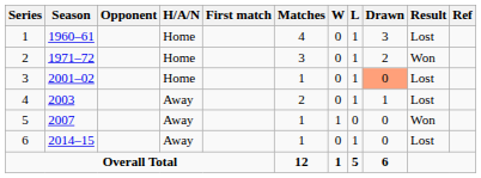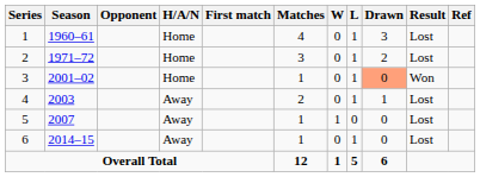row 3 | Result: Won -> Lost
row 4 | Result: Lost -> Won
row 6 | Result: Won -> Lost
